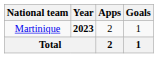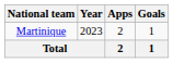Martinique | Year: bold -> normal
